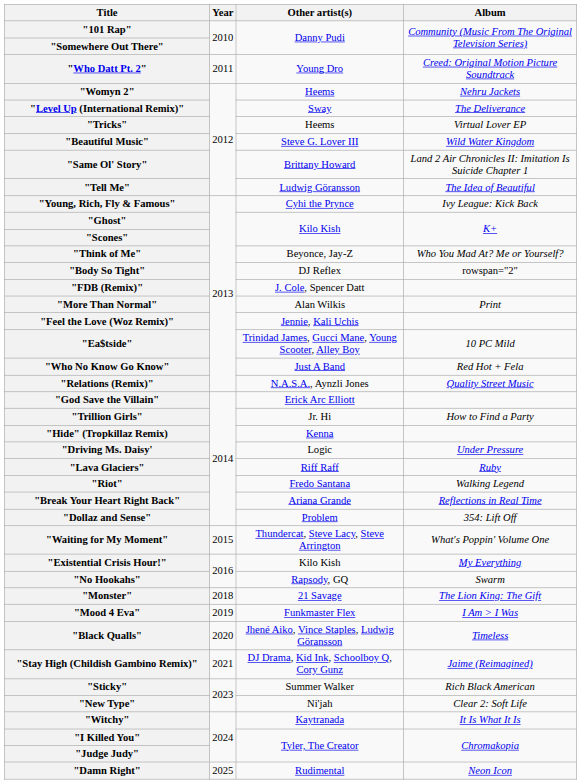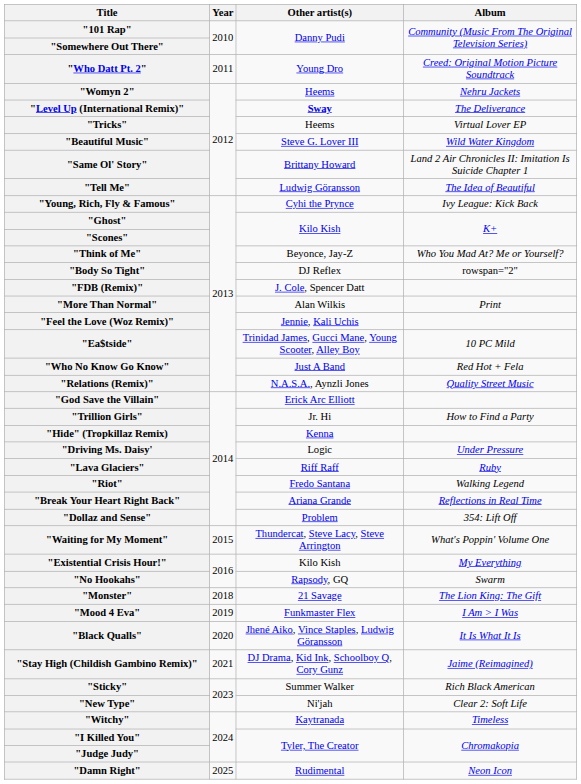"Level Up (International Remix)" | Other artist(s): normal -> bold
"Black Qualls" | Album: Timeless -> It Is What It Is
"Witchy" | Album: It Is What It Is -> Timeless
